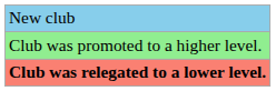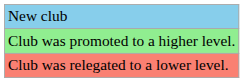row 3 | column 1: bold -> normal
